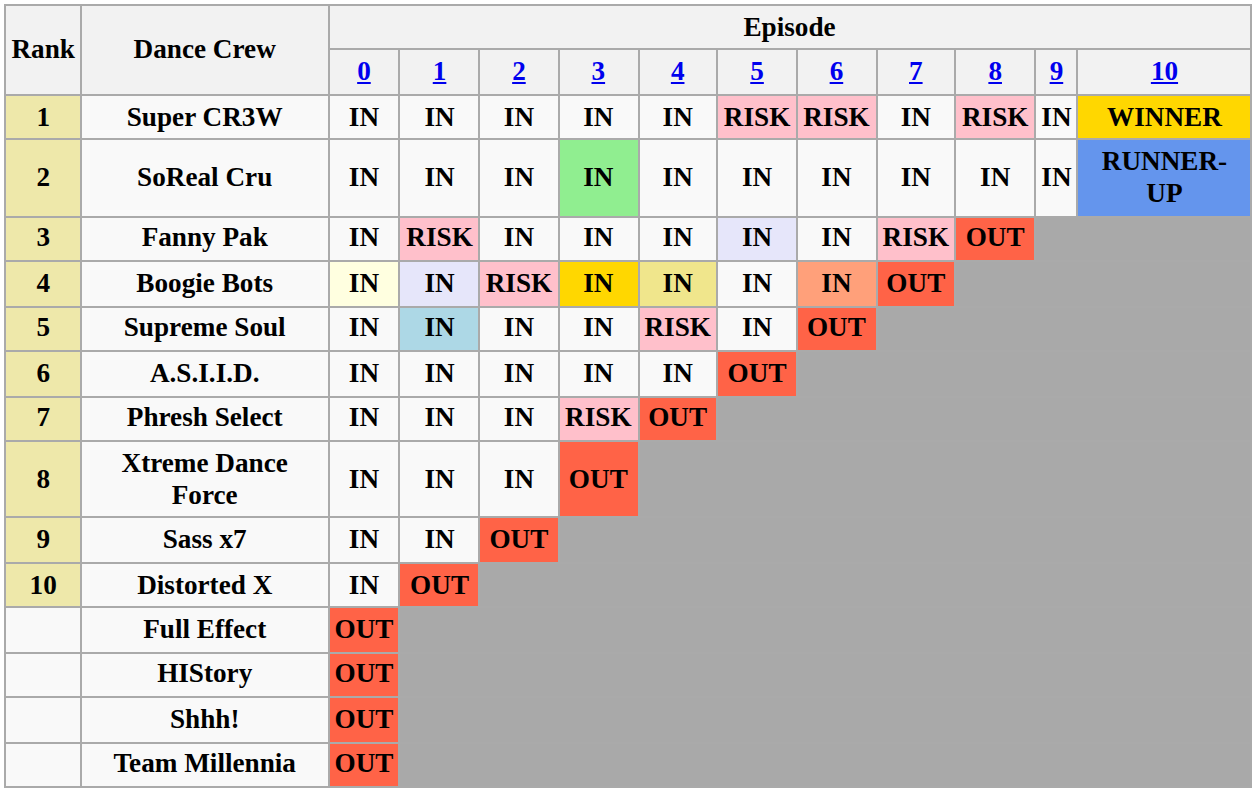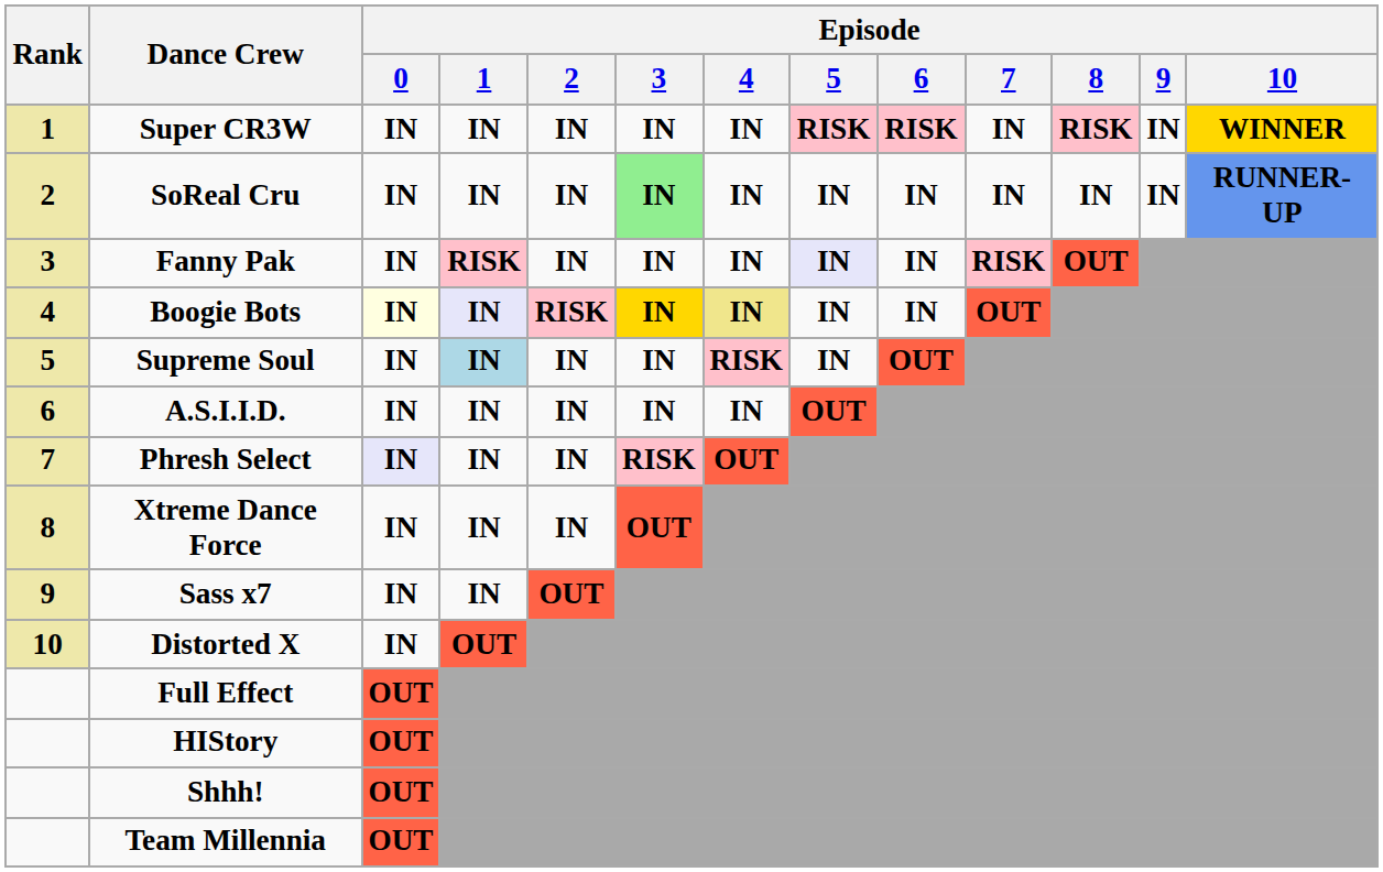Boogie Bots | Episode / 6: lightsalmon background -> no background
Phresh Select | Episode / 0: no background -> lavender background
